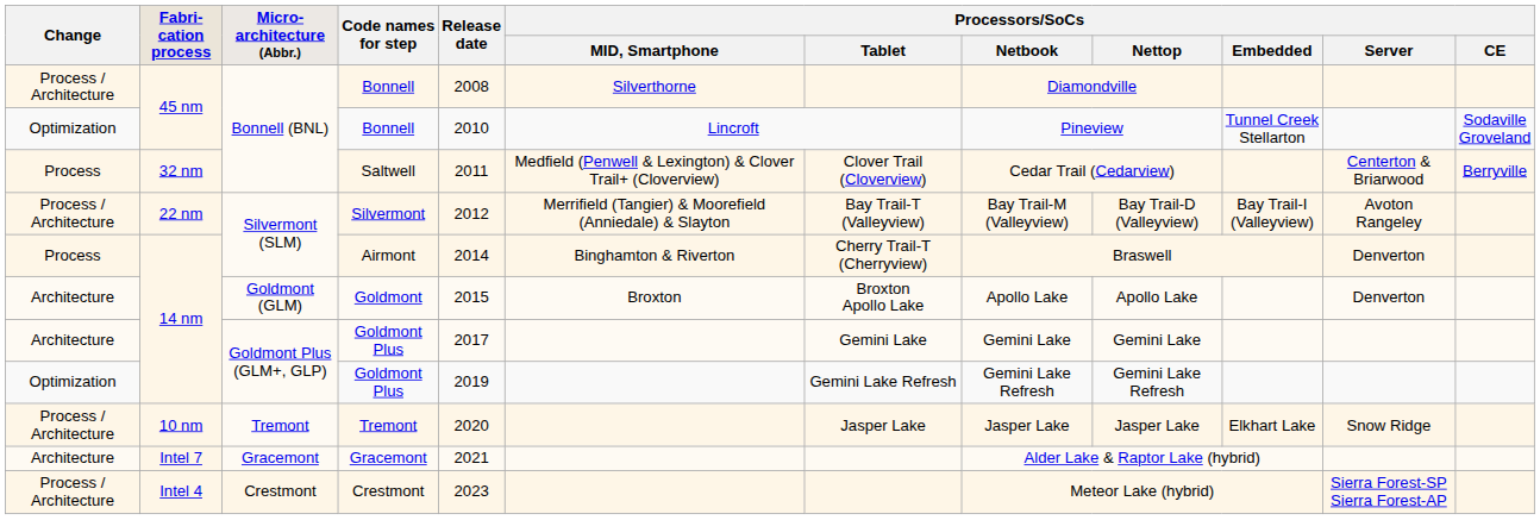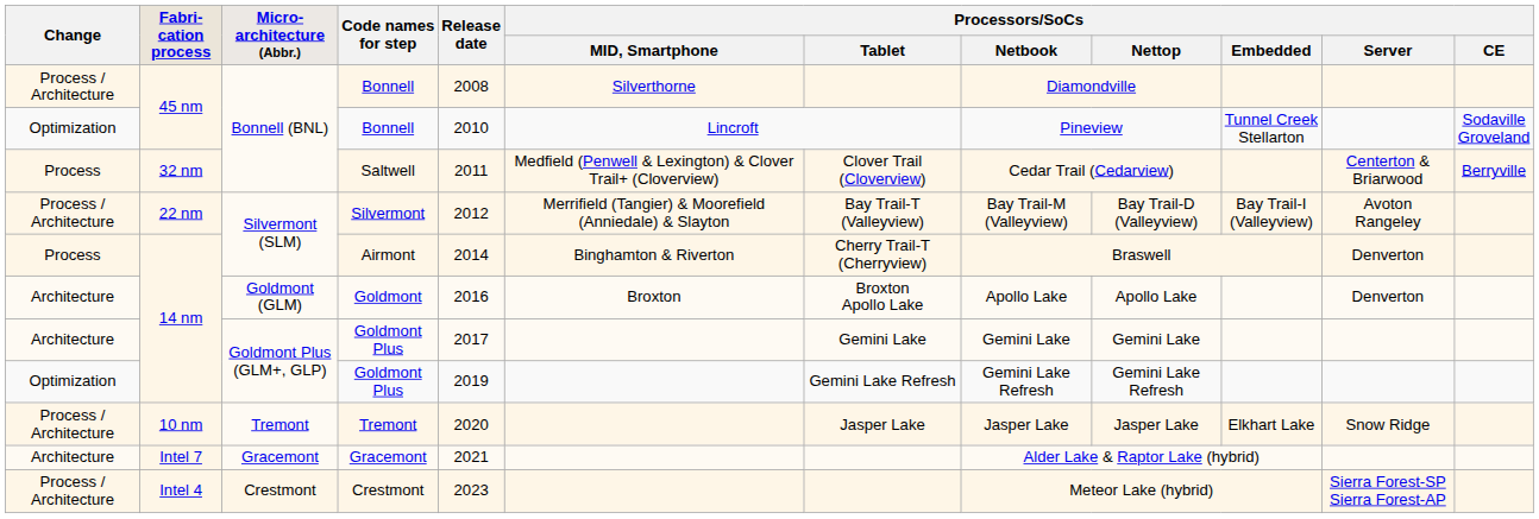Goldmont | Release date: 2015 -> 2016
